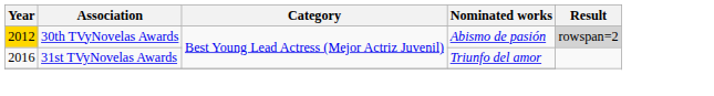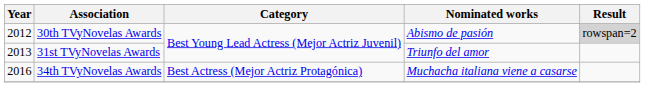30th TVyNovelas Awards | Year: gold background -> no background
31st TVyNovelas Awards | Year: 2016 -> 2013
+ row: 2016 | 34th TVyNovelas Awards | Best Actress (Mejor Actriz Protagónica) | Muchacha italiana viene a casarse
